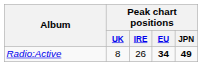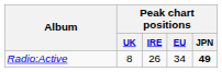Radio:Active | Peak chart positions / EU: bold -> normal
